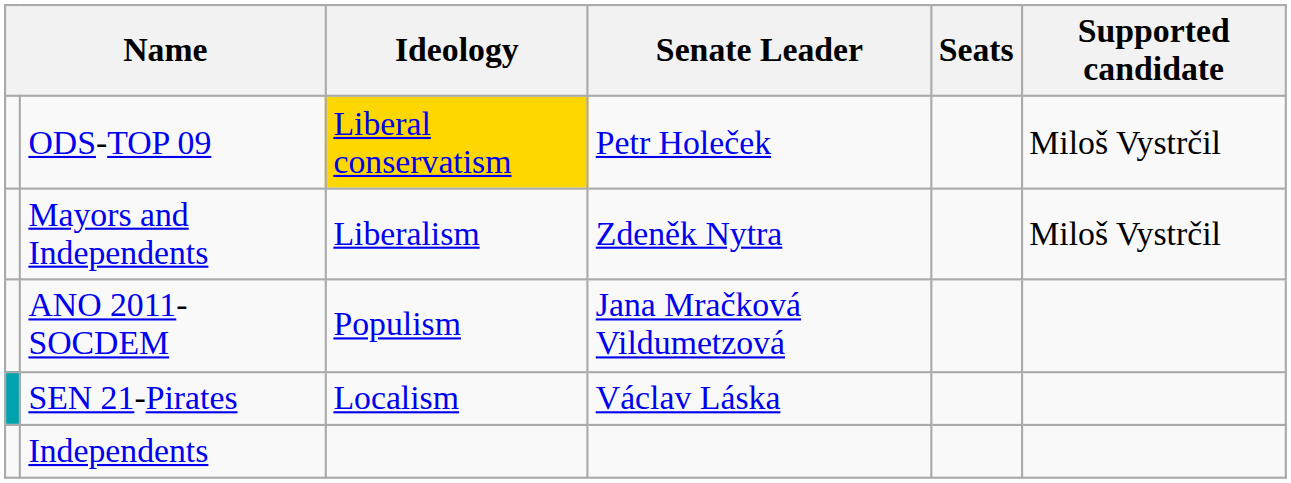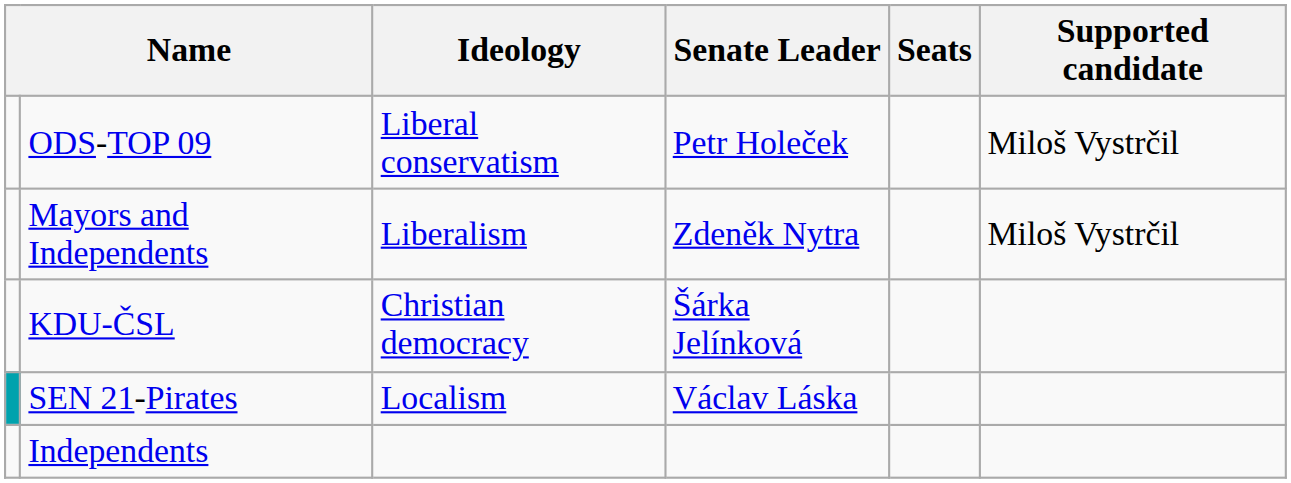ODS-TOP 09 | Ideology: gold background -> no background
- row: ANO 2011-SOCDEM | Populism | Jana Mračková Vildumetzová
+ row: KDU-ČSL | Christian democracy | Šárka Jelínková
